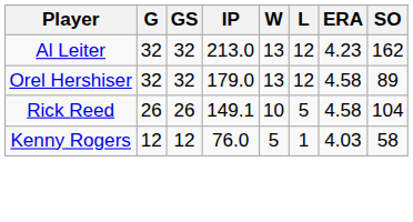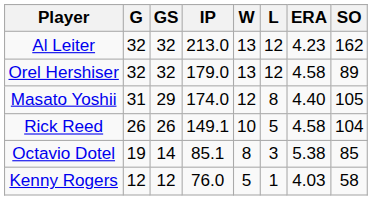+ row: Masato Yoshii | 31 | 29 | 174.0 | 12 | 8 | 4.40 | 105
+ row: Octavio Dotel | 19 | 14 | 85.1 | 8 | 3 | 5.38 | 85
